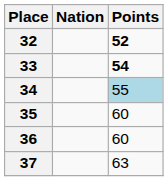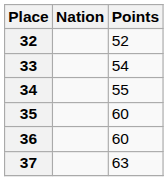32 | Points: bold -> normal
33 | Points: bold -> normal
34 | Points: lightblue background -> no background
